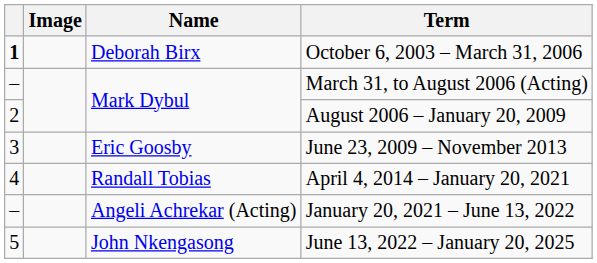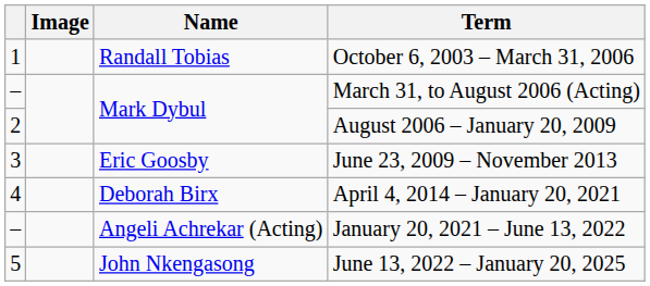October 6, 2003 – March 31, 2006 | column 1: bold -> normal
October 6, 2003 – March 31, 2006 | Name: Deborah Birx -> Randall Tobias
April 4, 2014 – January 20, 2021 | Name: Randall Tobias -> Deborah Birx
